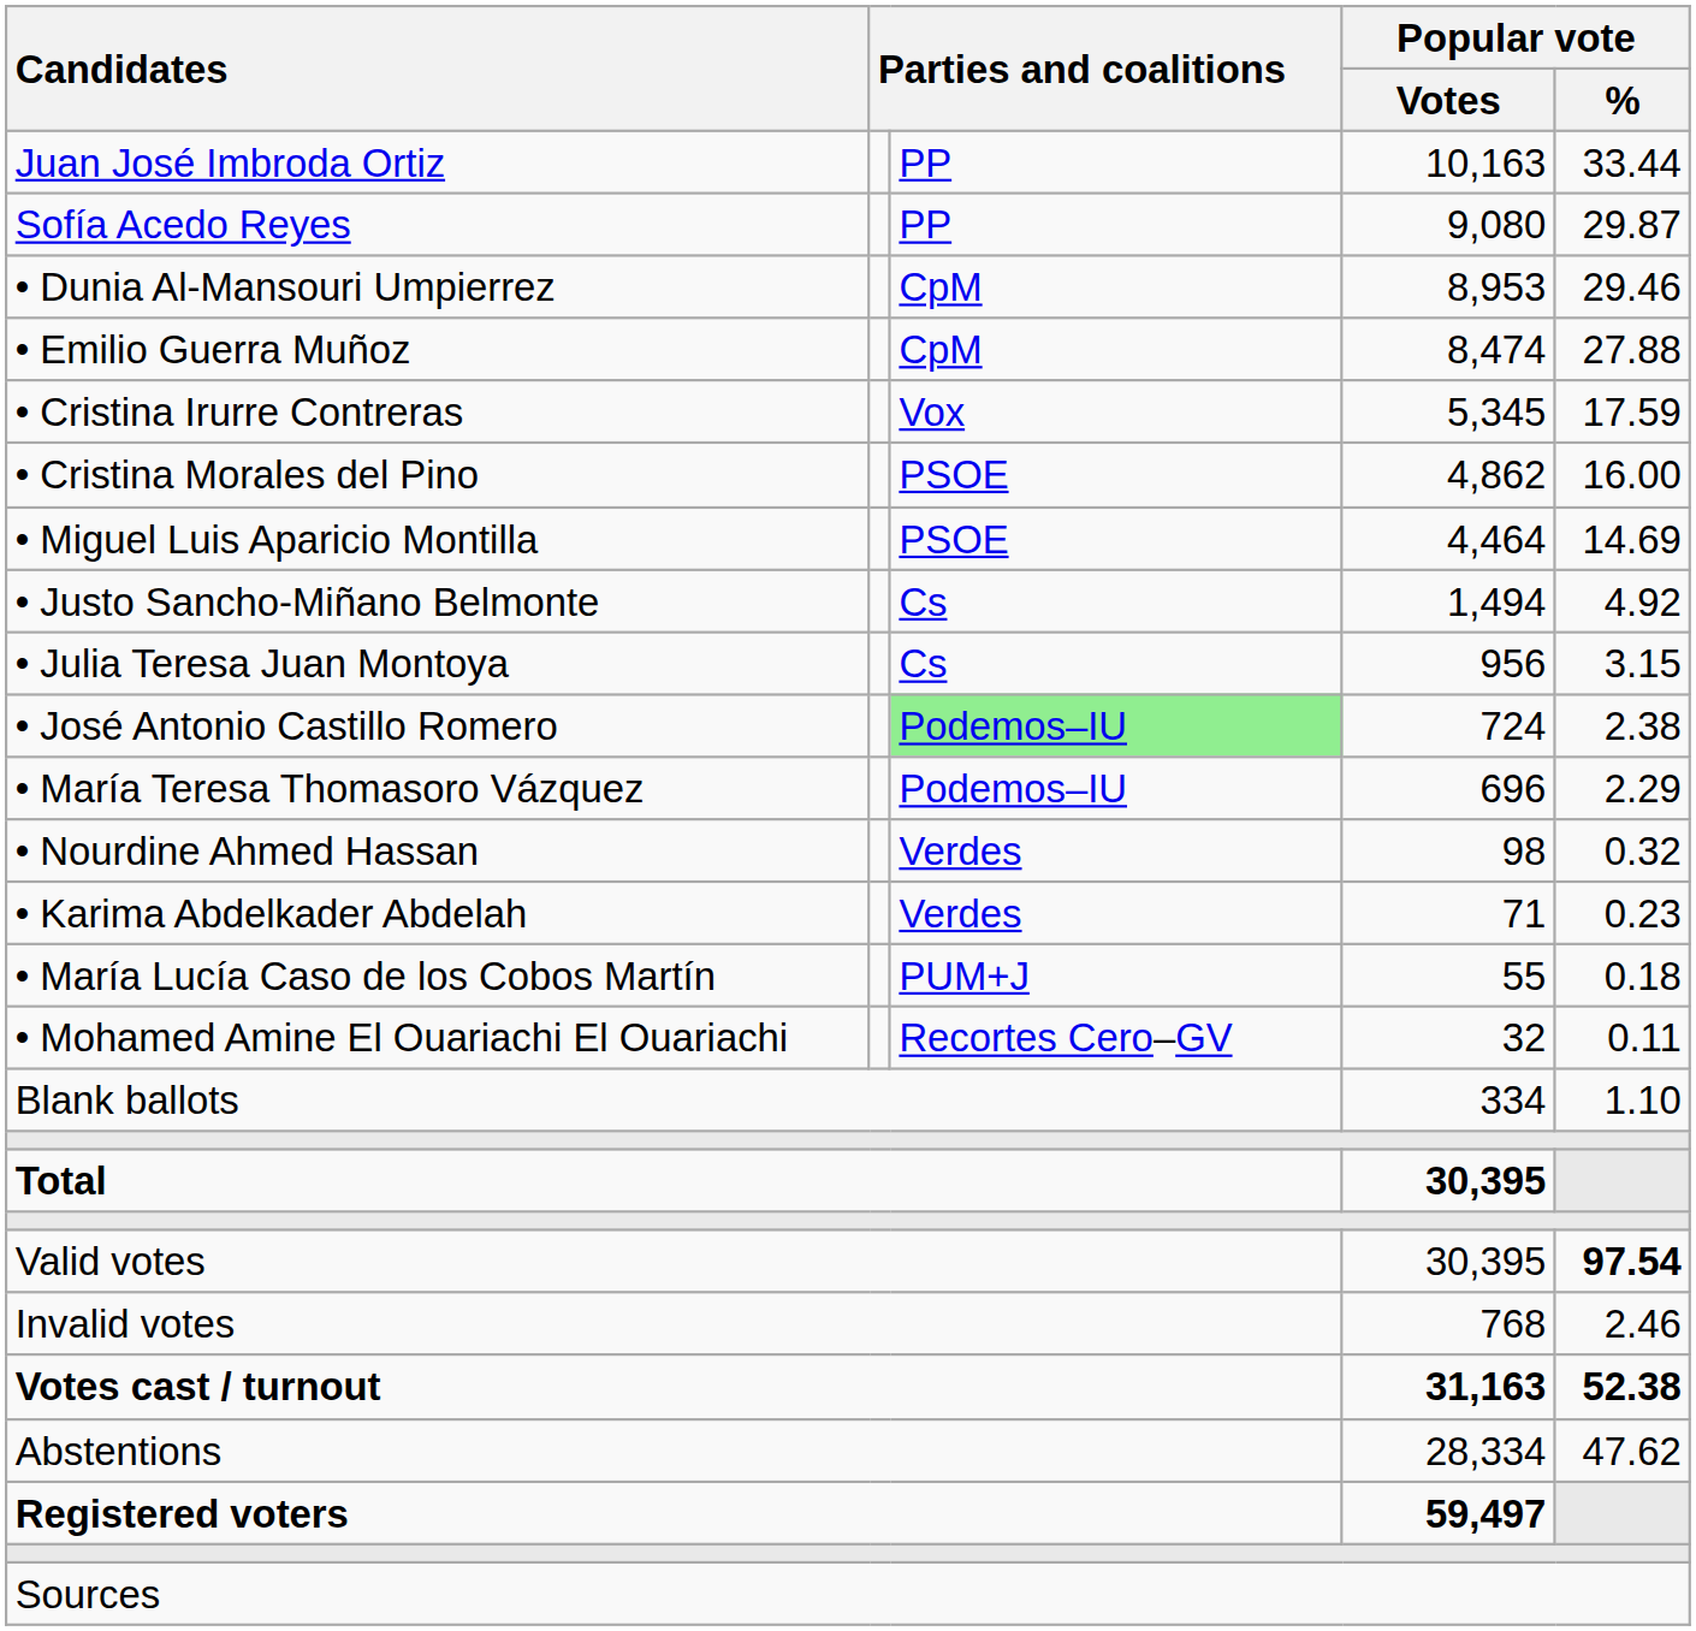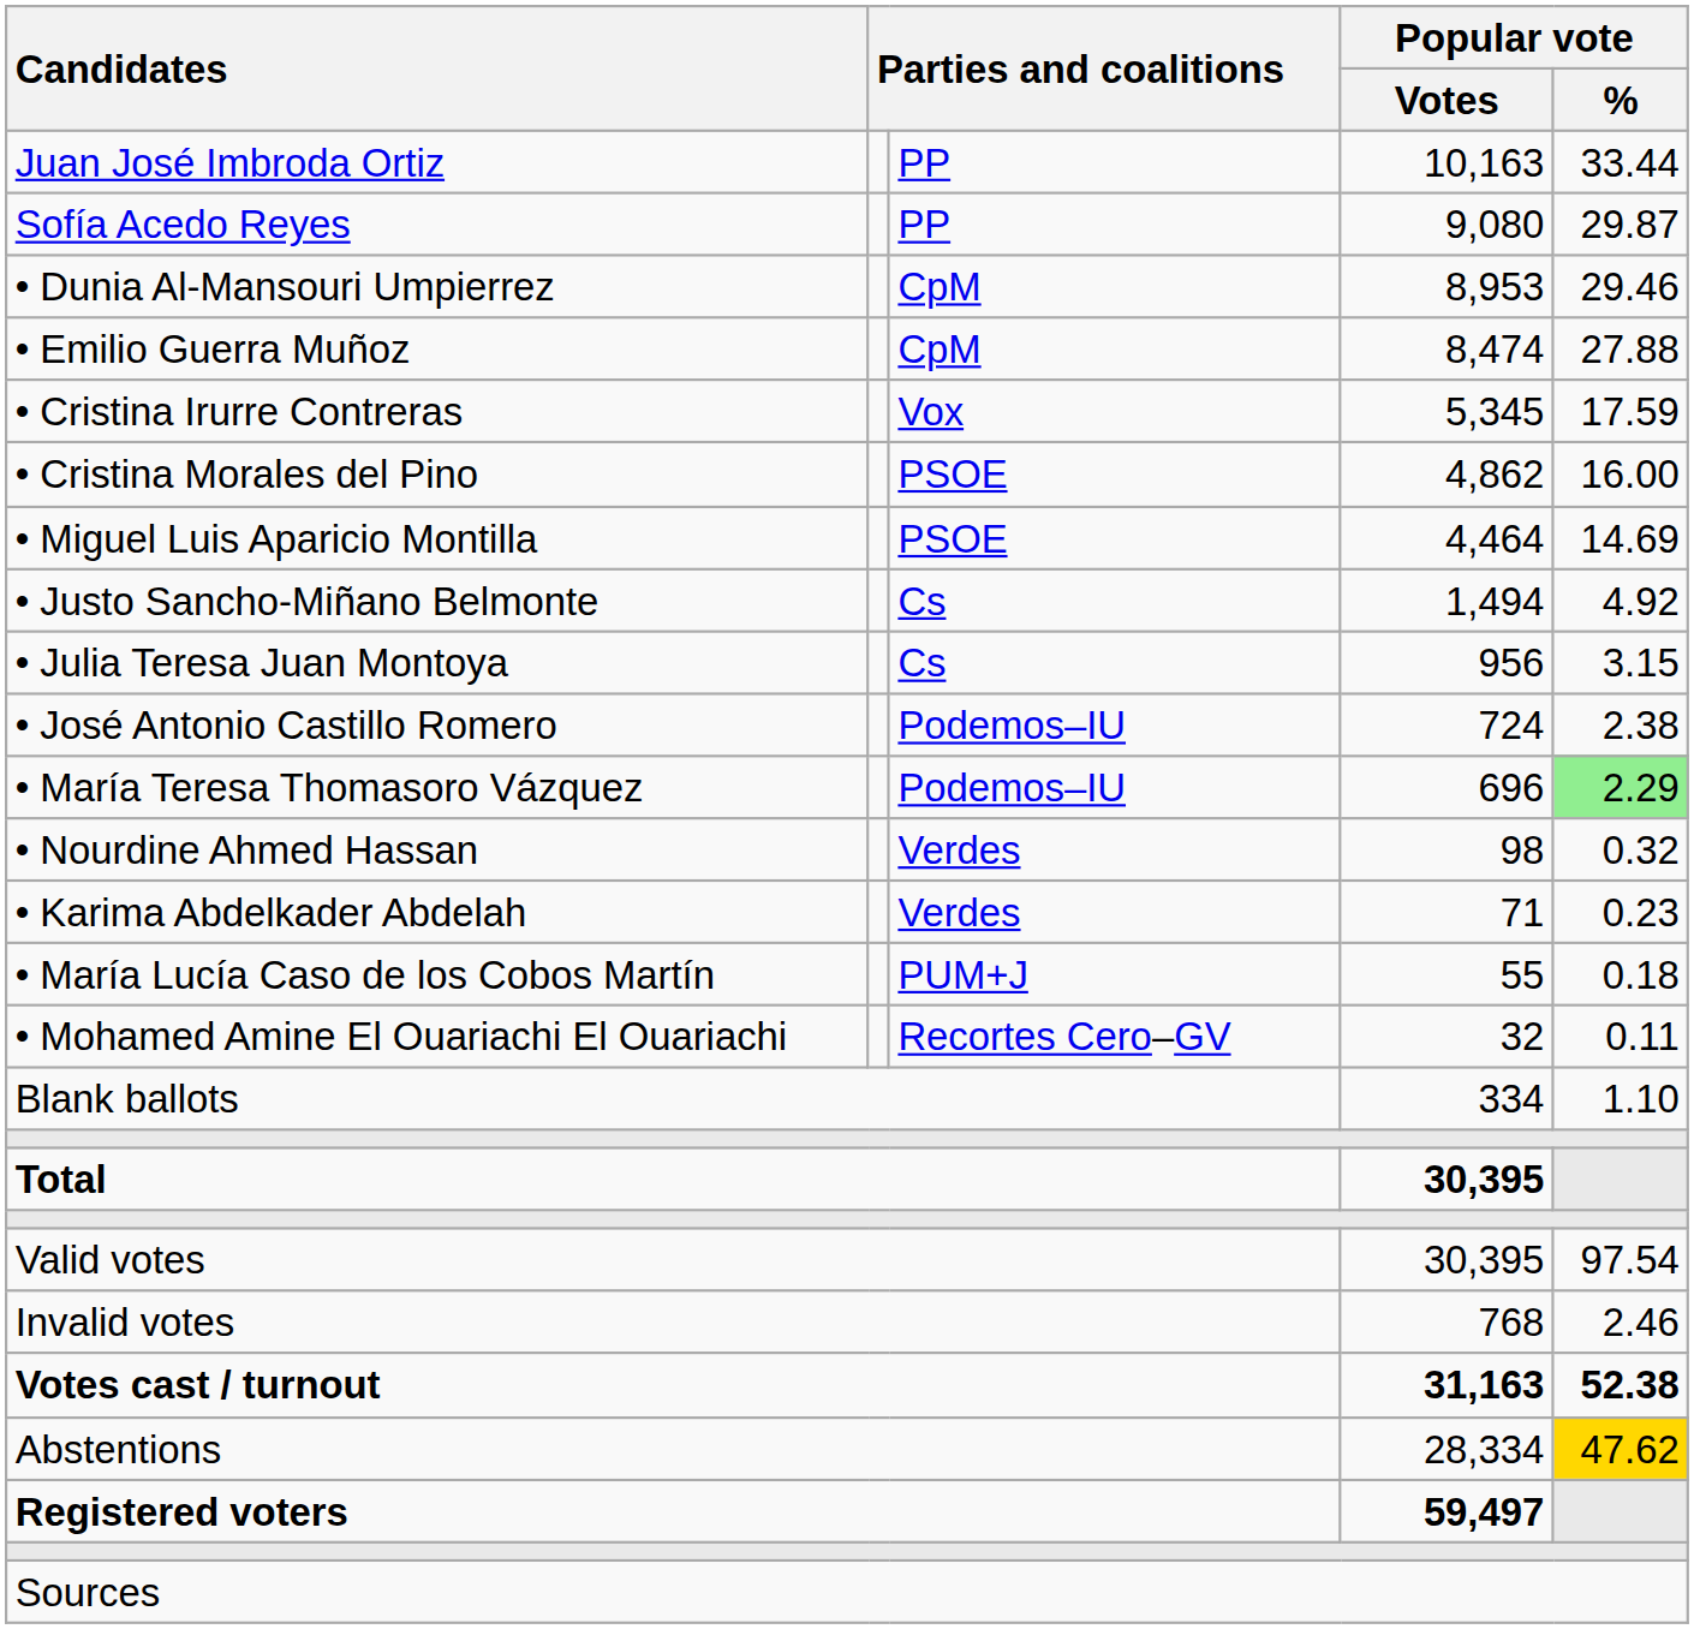• José Antonio Castillo Romero | column 3: lightgreen background -> no background
• María Teresa Thomasoro Vázquez | Popular vote / %: no background -> lightgreen background
Valid votes | Popular vote / %: bold -> normal
Abstentions | Popular vote / %: no background -> gold background
